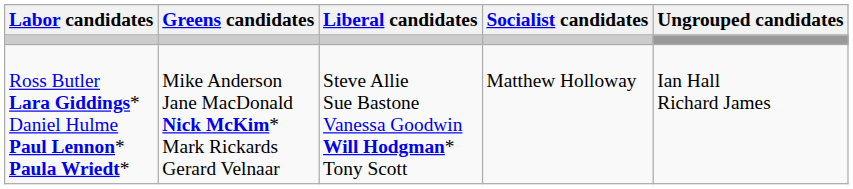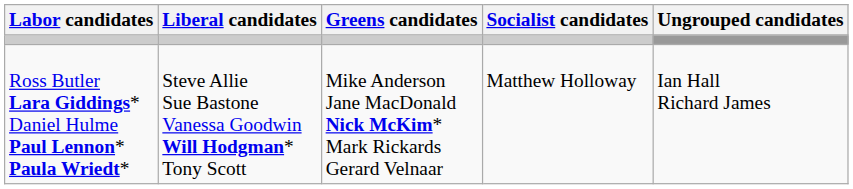columns swapped: Liberal candidates <-> Greens candidates
